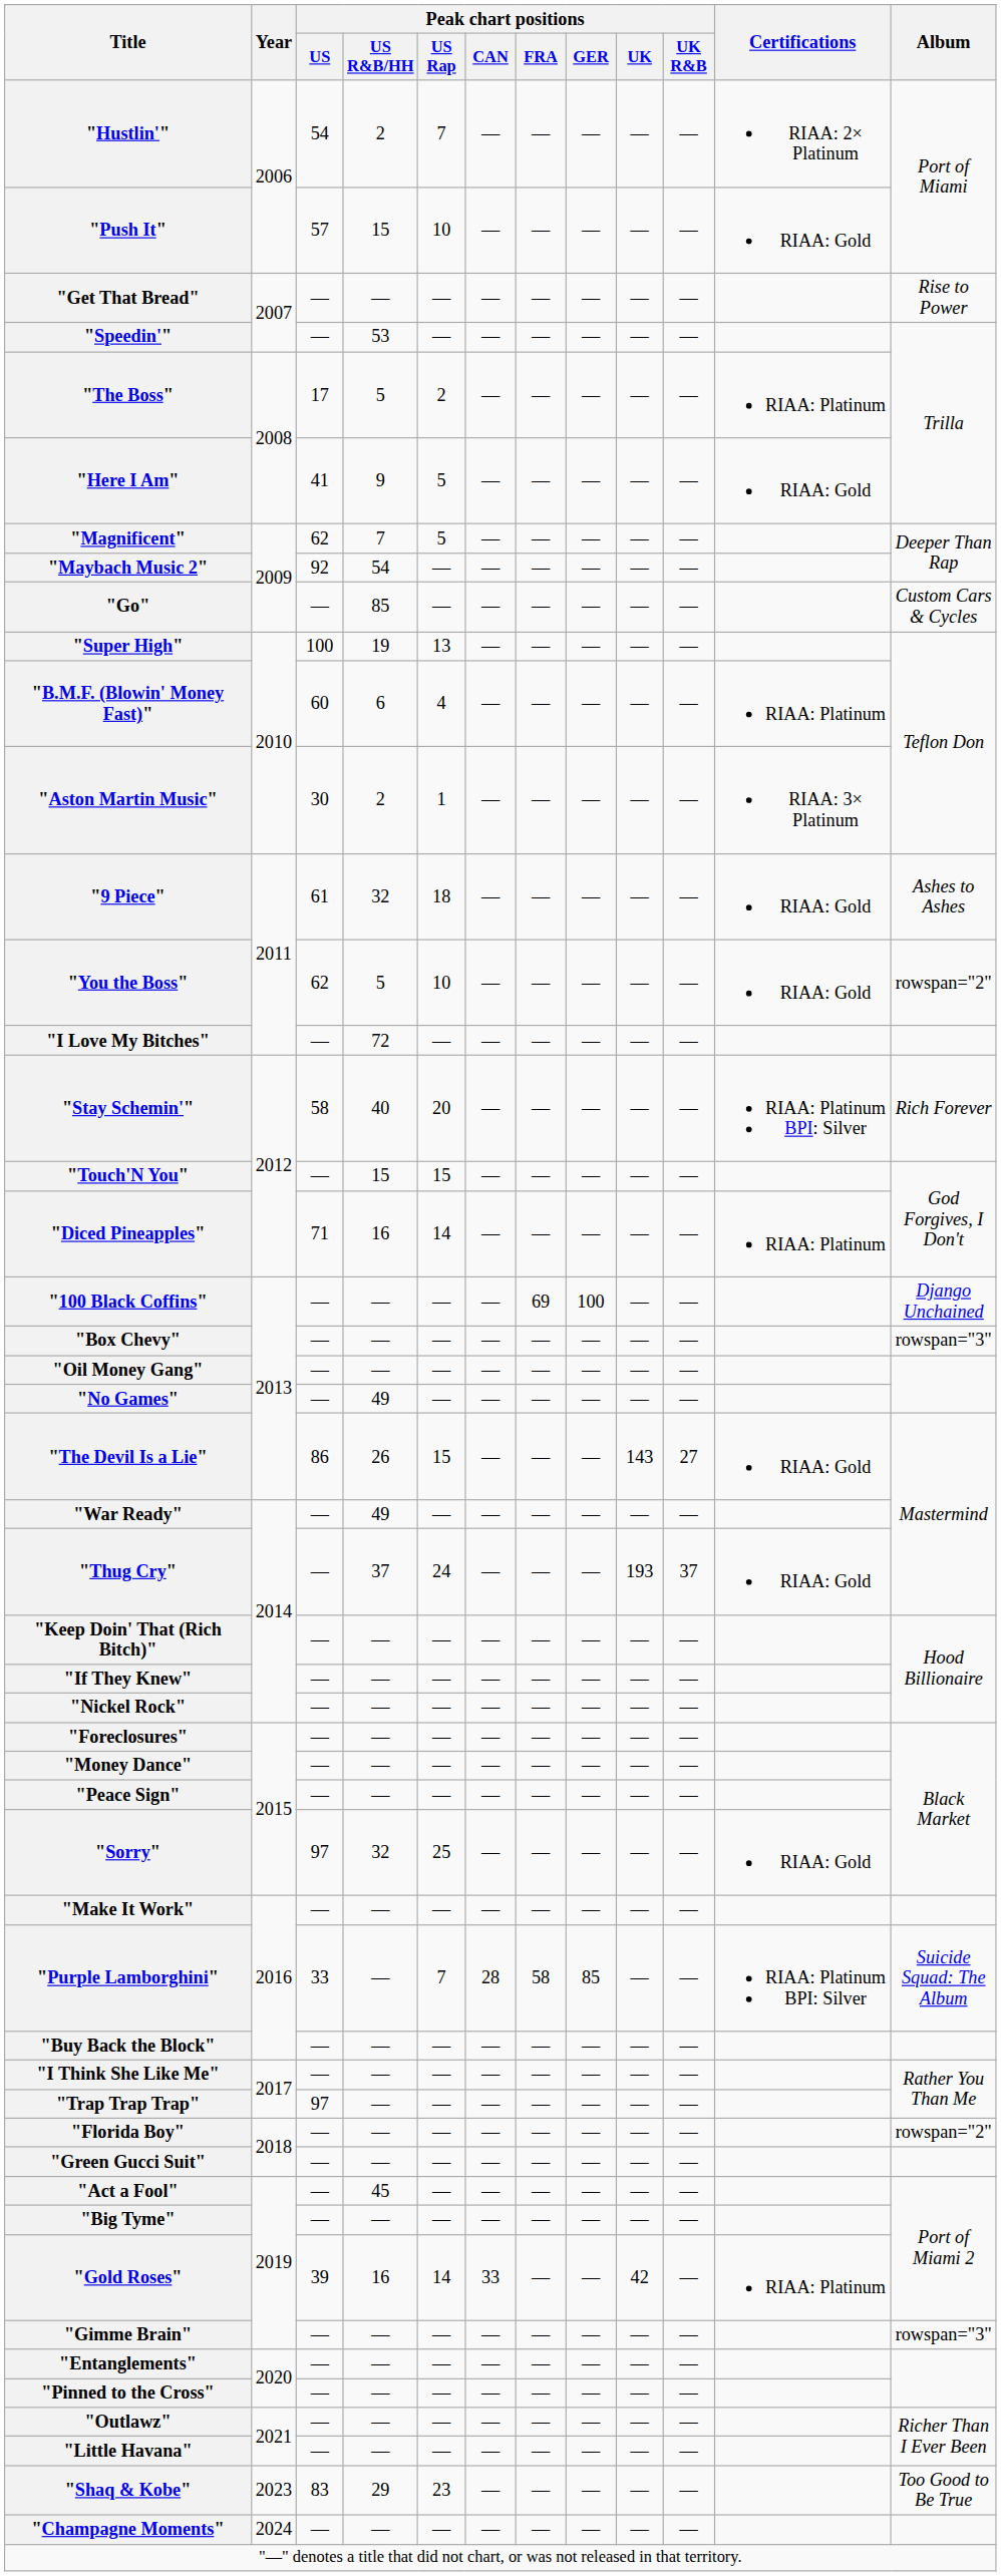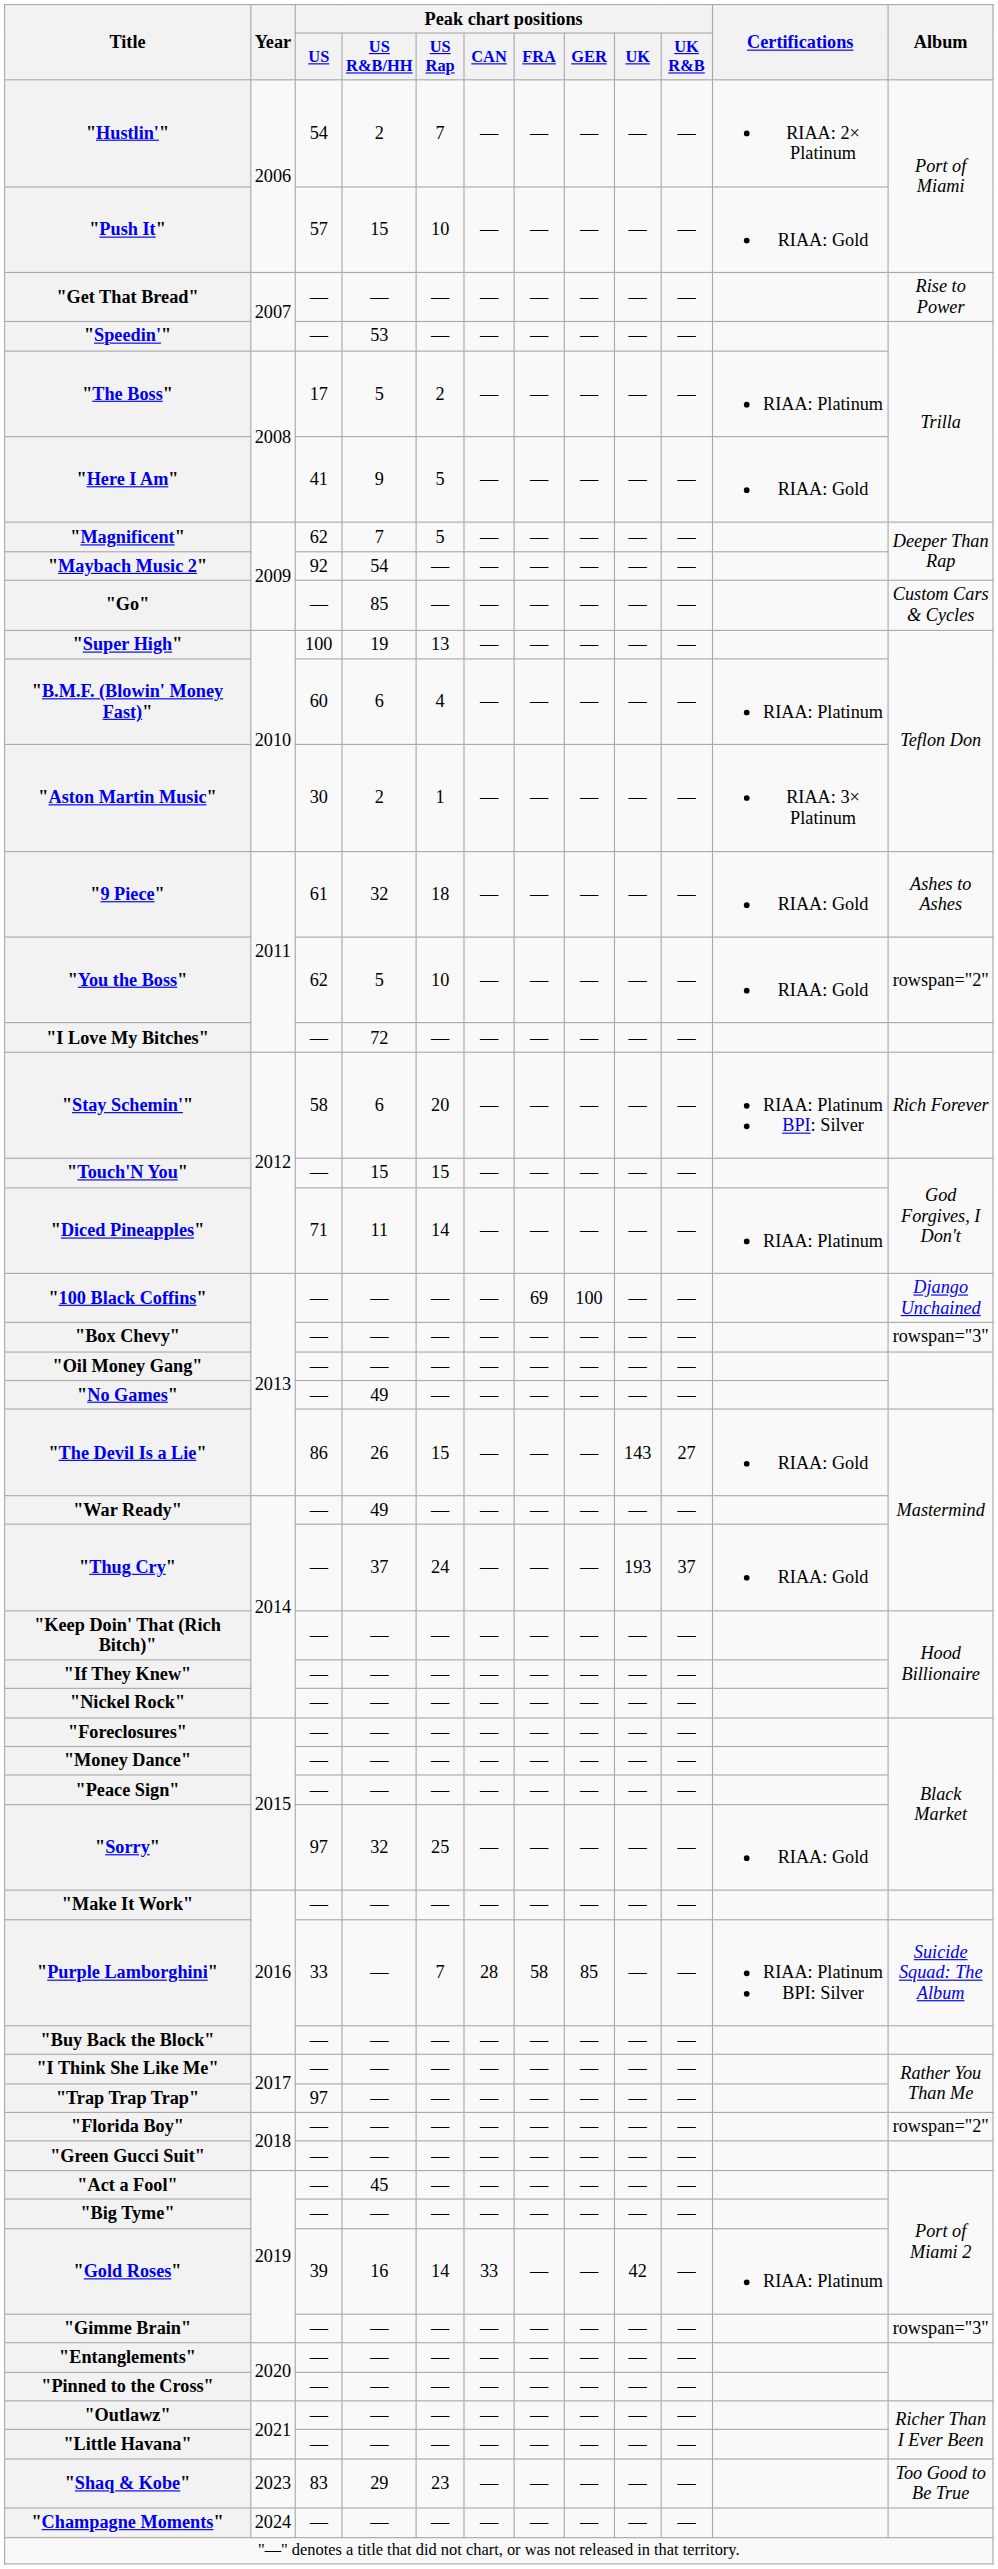"Stay Schemin'" | Peak chart positions / US R&B/HH: 40 -> 6
"Diced Pineapples" | Peak chart positions / US R&B/HH: 16 -> 11
